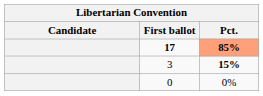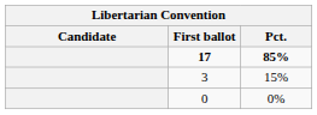17 | Pct.: lightsalmon background -> no background
3 | Pct.: bold -> normal
